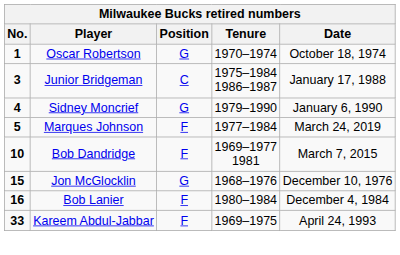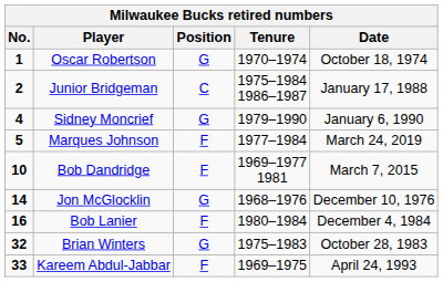Junior Bridgeman | No.: 3 -> 2
Jon McGlocklin | No.: 15 -> 14
+ row: 32 | Brian Winters | G | 1975–1983 | October 28, 1983
